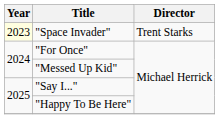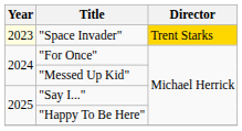"Space Invader" | Director: no background -> gold background
